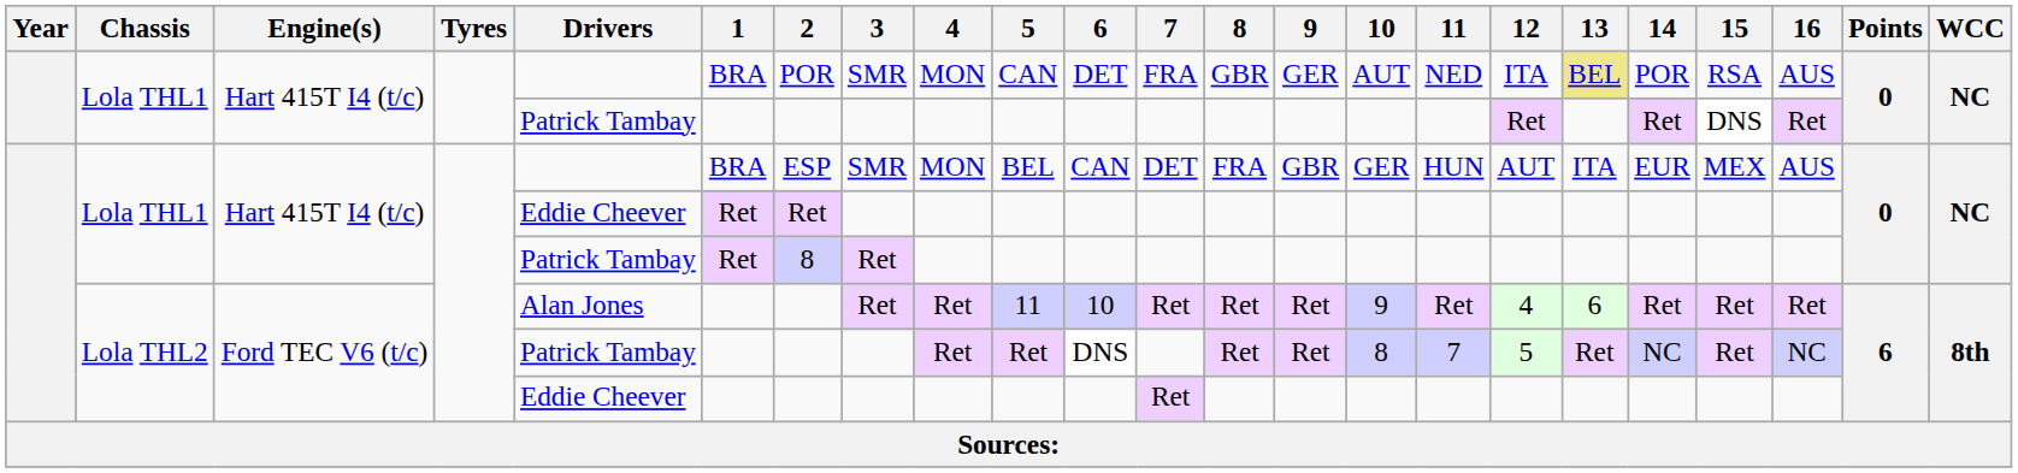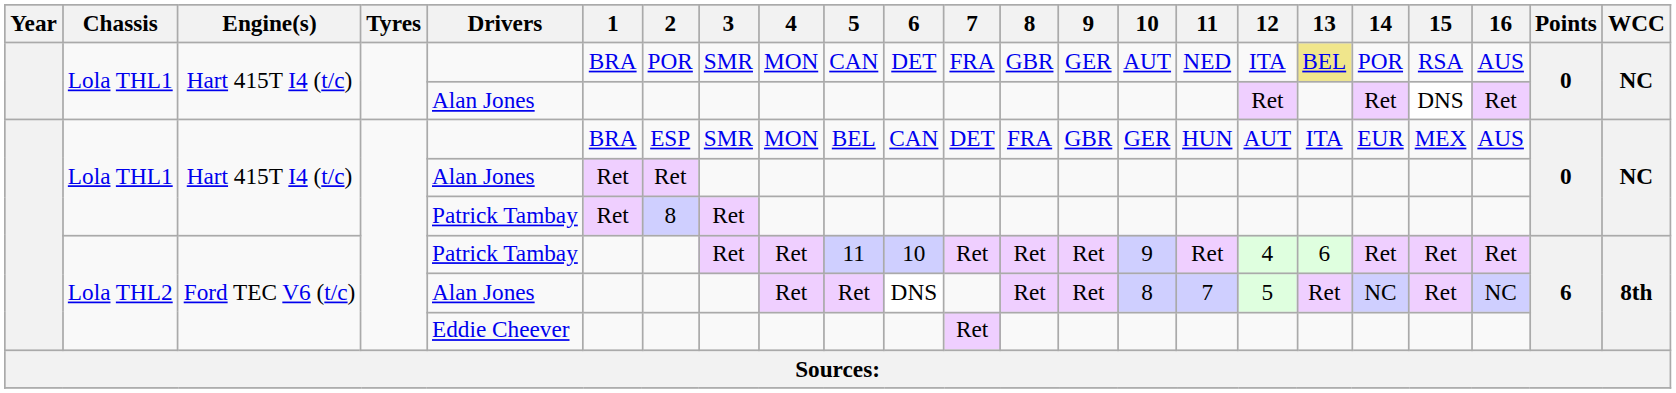row 3 | Drivers: Patrick Tambay -> Alan Jones
row 5 | Drivers: Eddie Cheever -> Alan Jones
row 7 | Drivers: Alan Jones -> Patrick Tambay
row 8 | Drivers: Patrick Tambay -> Alan Jones
